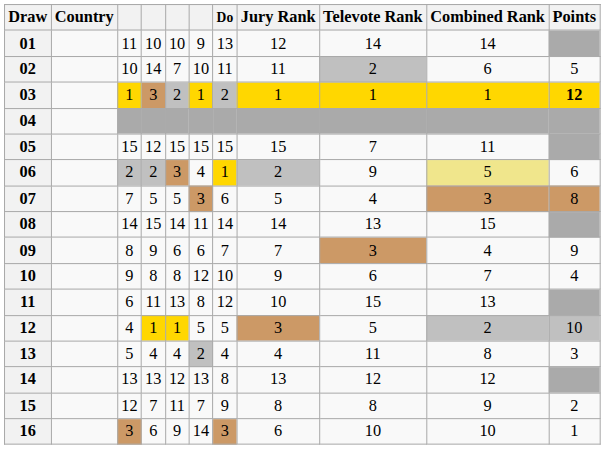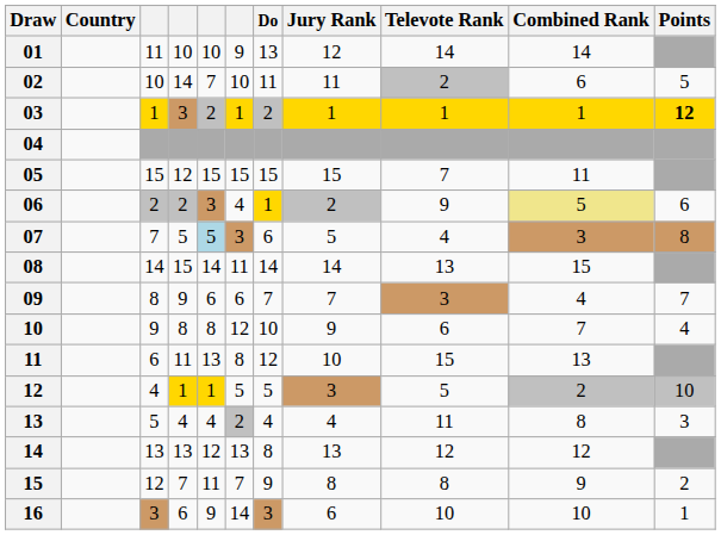07 | column 5: no background -> lightblue background
09 | Points: 9 -> 7
